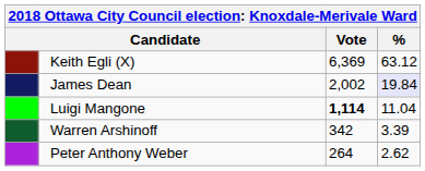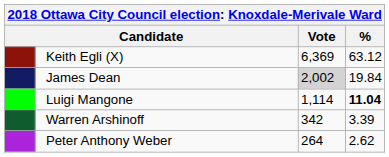James Dean | Vote: no background -> lightgrey background
James Dean | %: lavender background -> no background
Luigi Mangone | Vote: bold -> normal
Luigi Mangone | %: normal -> bold
